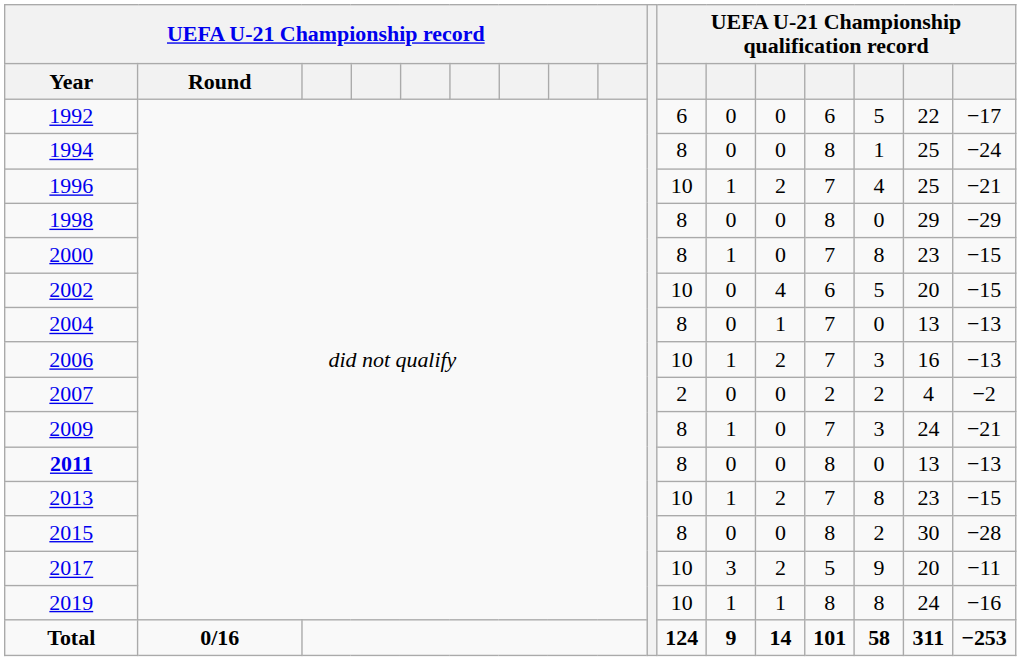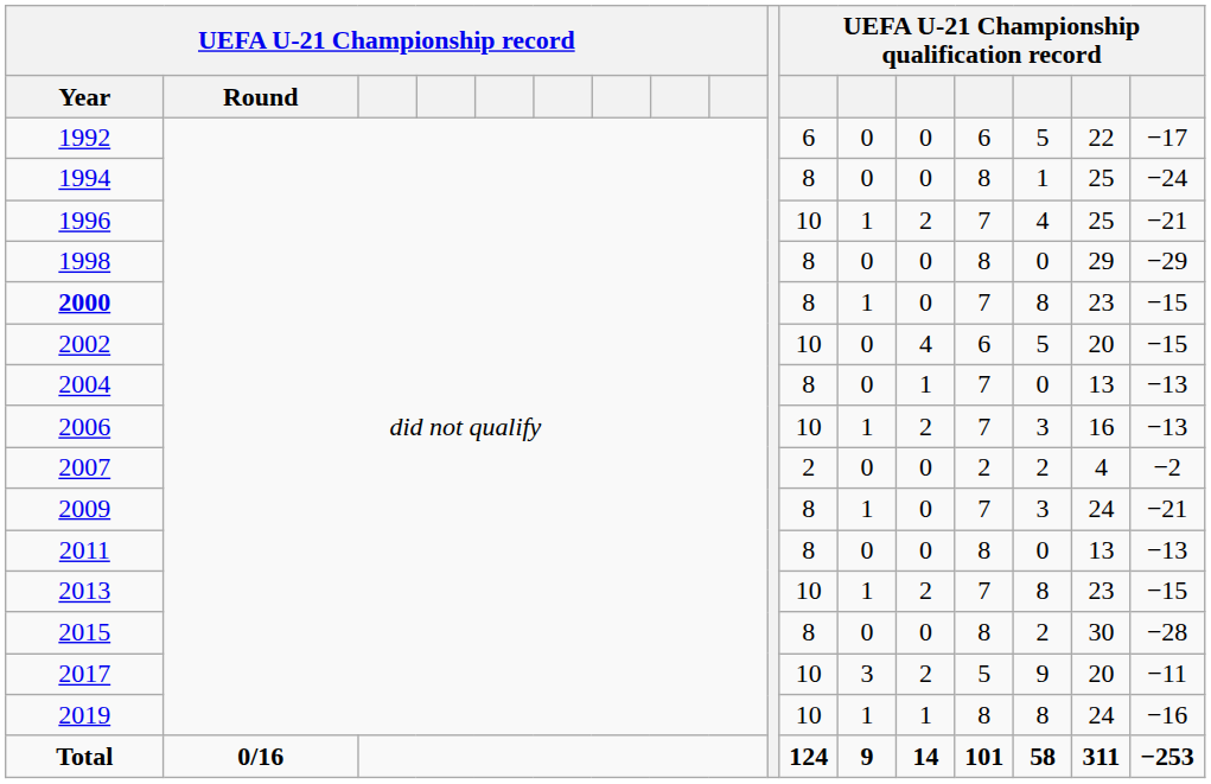2000 | UEFA U-21 Championship record / Year: normal -> bold
2011 | UEFA U-21 Championship record / Year: bold -> normal
